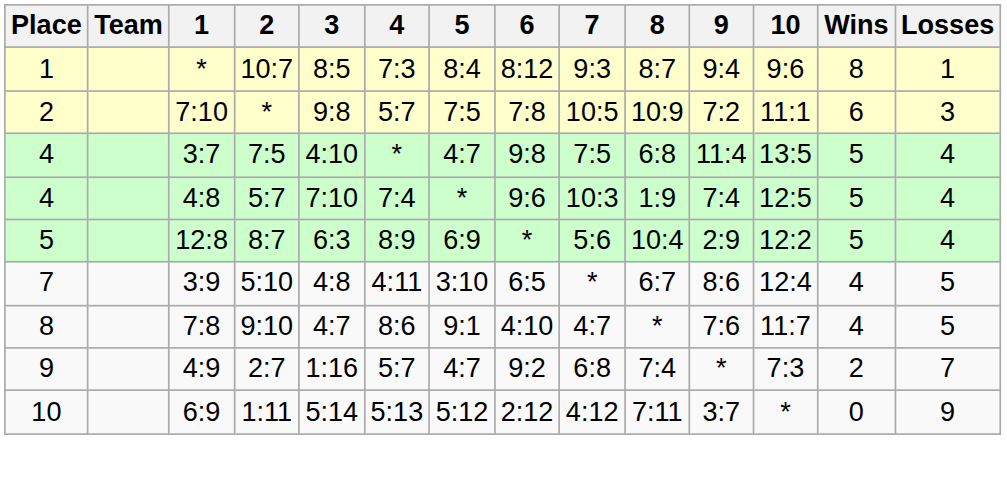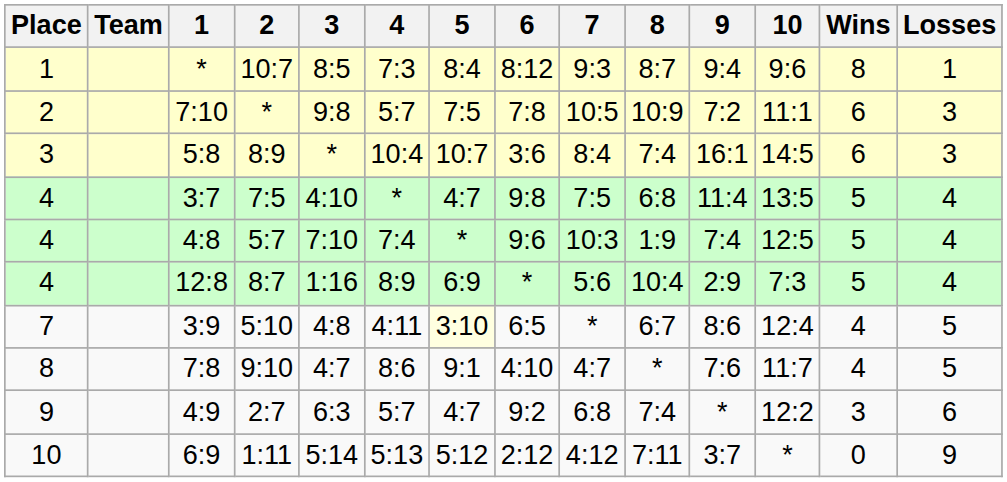+ row: 3 | 5:8 | 8:9 | * | 10:4 | 10:7 | 3:6 | 8:4 | 7:4 | 16:1 | 14:5 | 6 | 3
12:8 | Place: 5 -> 4
12:8 | 3: 6:3 -> 1:16
12:8 | 10: 12:2 -> 7:3
3:9 | 5: no background -> lightyellow background
4:9 | 3: 1:16 -> 6:3
4:9 | 10: 7:3 -> 12:2
4:9 | Wins: 2 -> 3
4:9 | Losses: 7 -> 6
